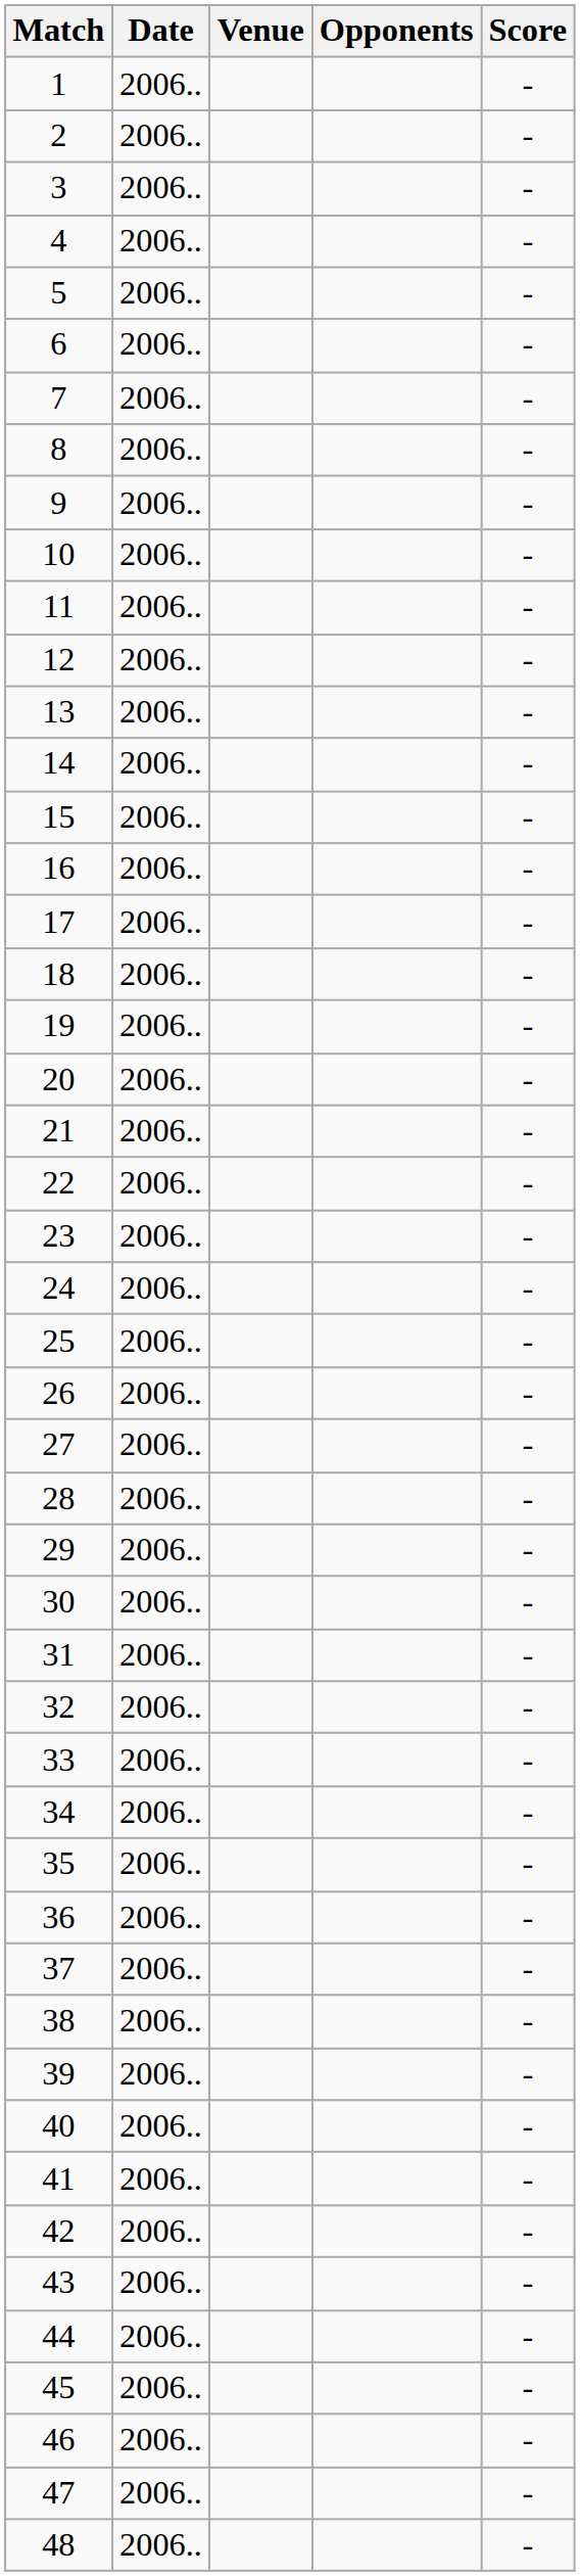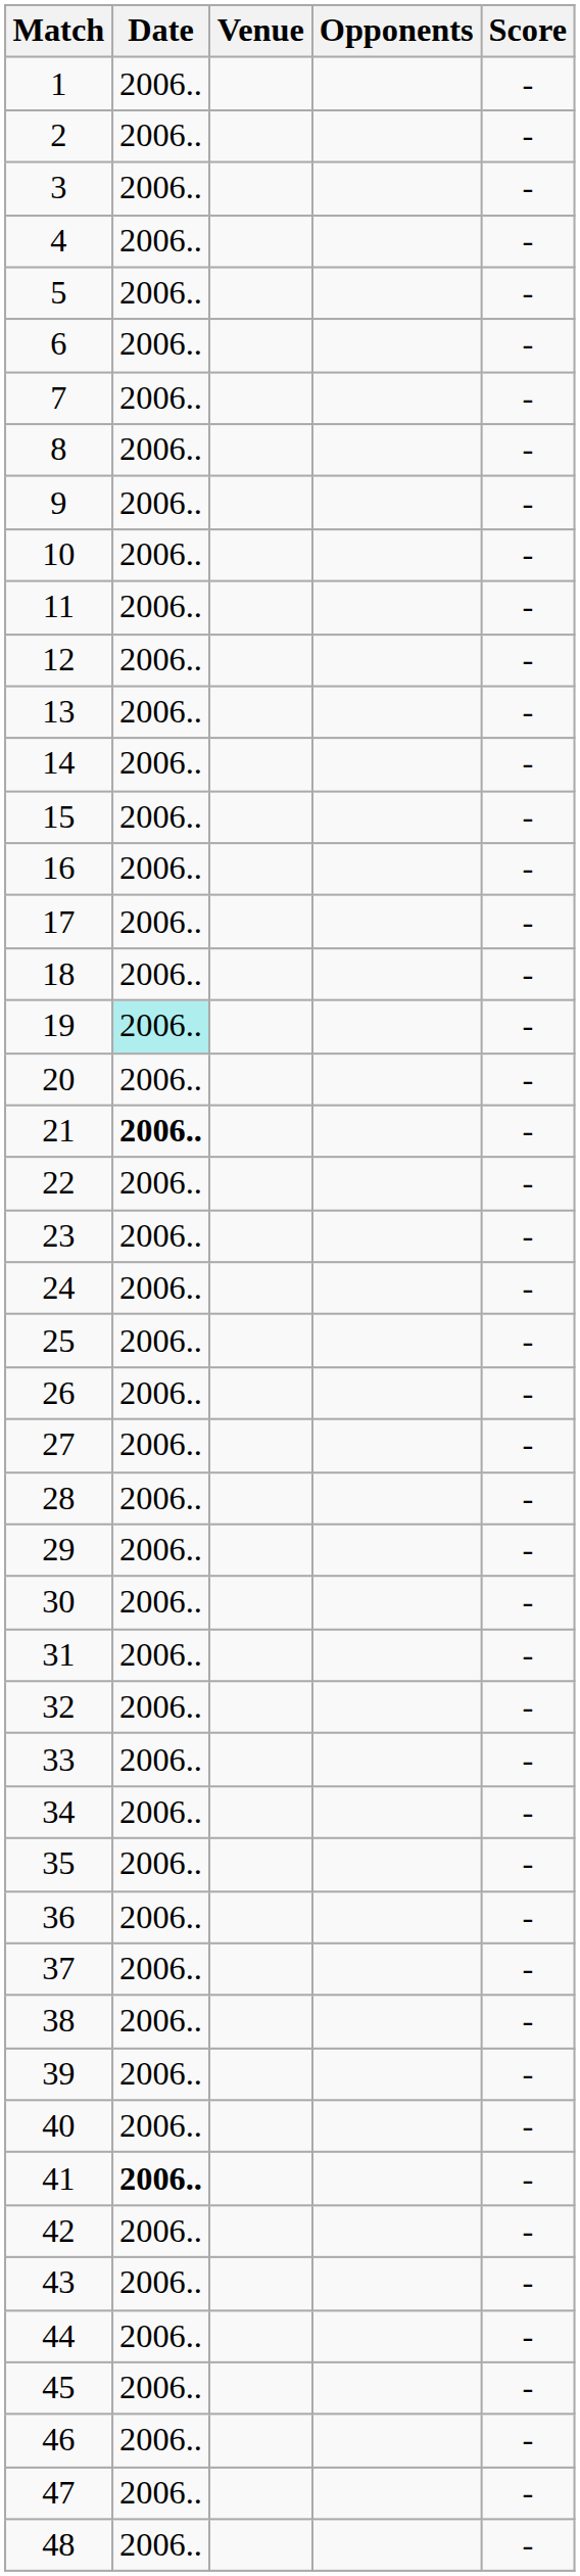19 | Date: no background -> paleturquoise background
21 | Date: normal -> bold
41 | Date: normal -> bold
